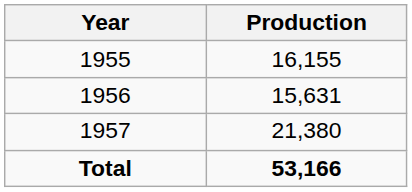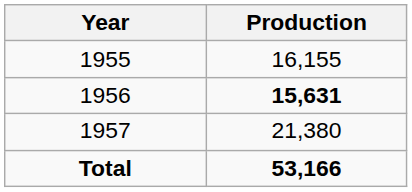1956 | Production: normal -> bold
